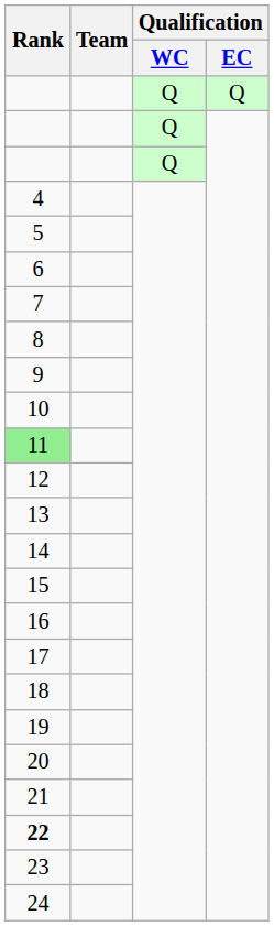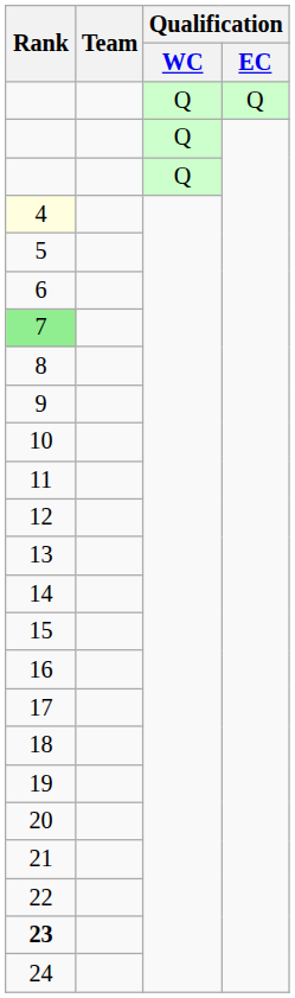4 | Rank: no background -> lightyellow background
7 | Rank: no background -> lightgreen background
11 | Rank: lightgreen background -> no background
22 | Rank: bold -> normal
23 | Rank: normal -> bold
